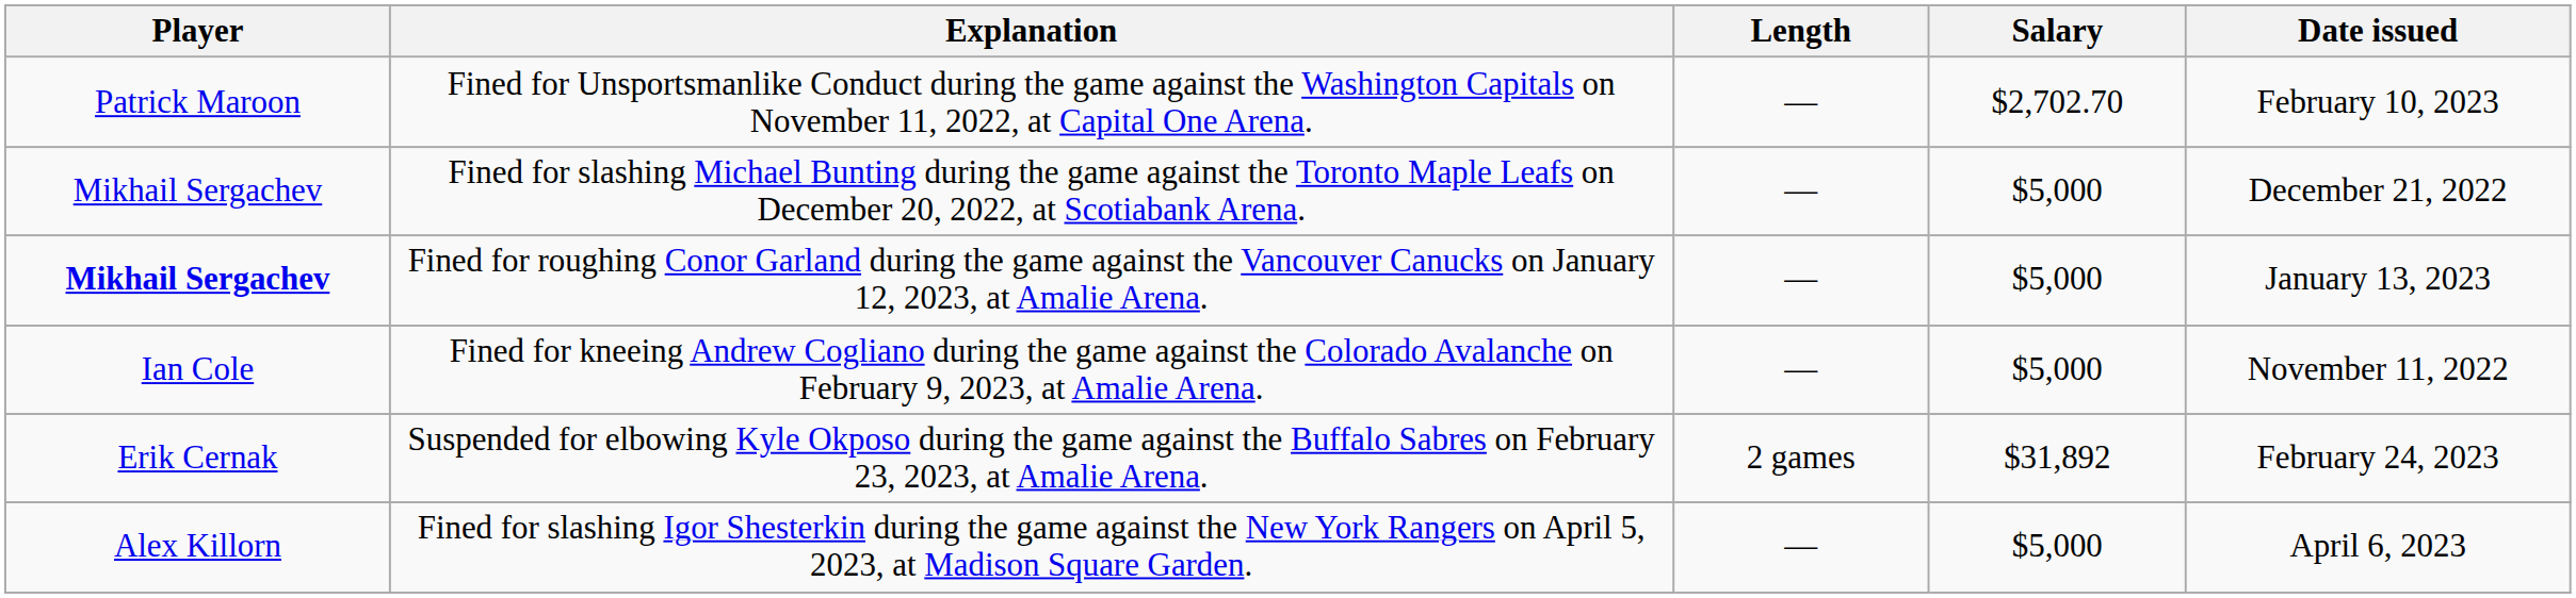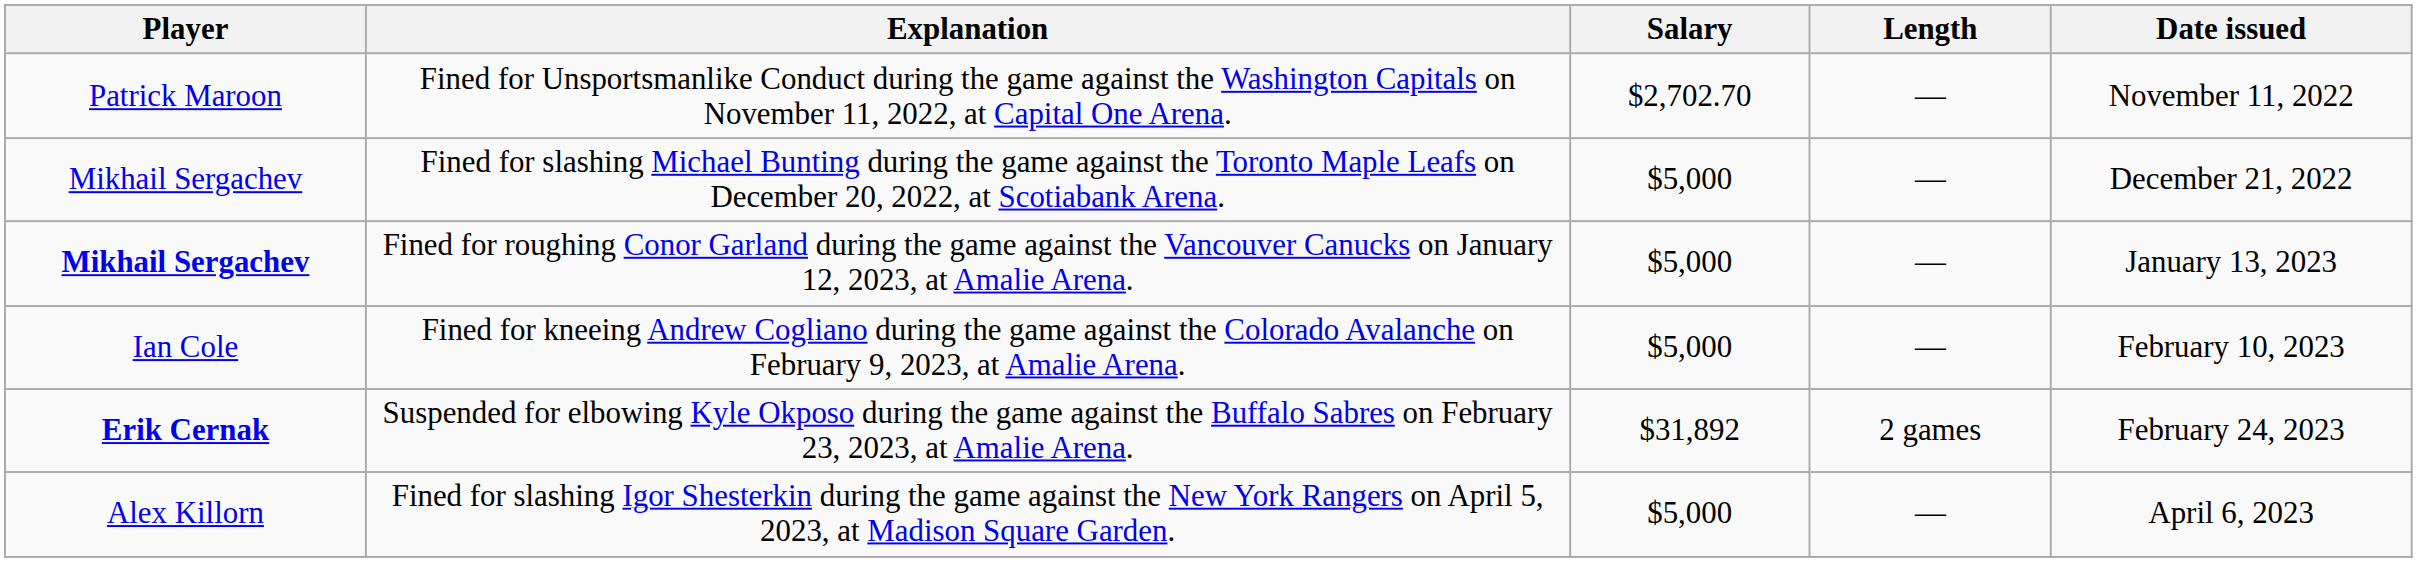columns swapped: Length <-> Salary
row 2 | Date issued: February 10, 2023 -> November 11, 2022
row 5 | Date issued: November 11, 2022 -> February 10, 2023
row 6 | Player: normal -> bold
